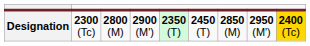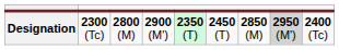Designation | column 8: no background -> lightgrey background
Designation | column 9: gold background -> no background
